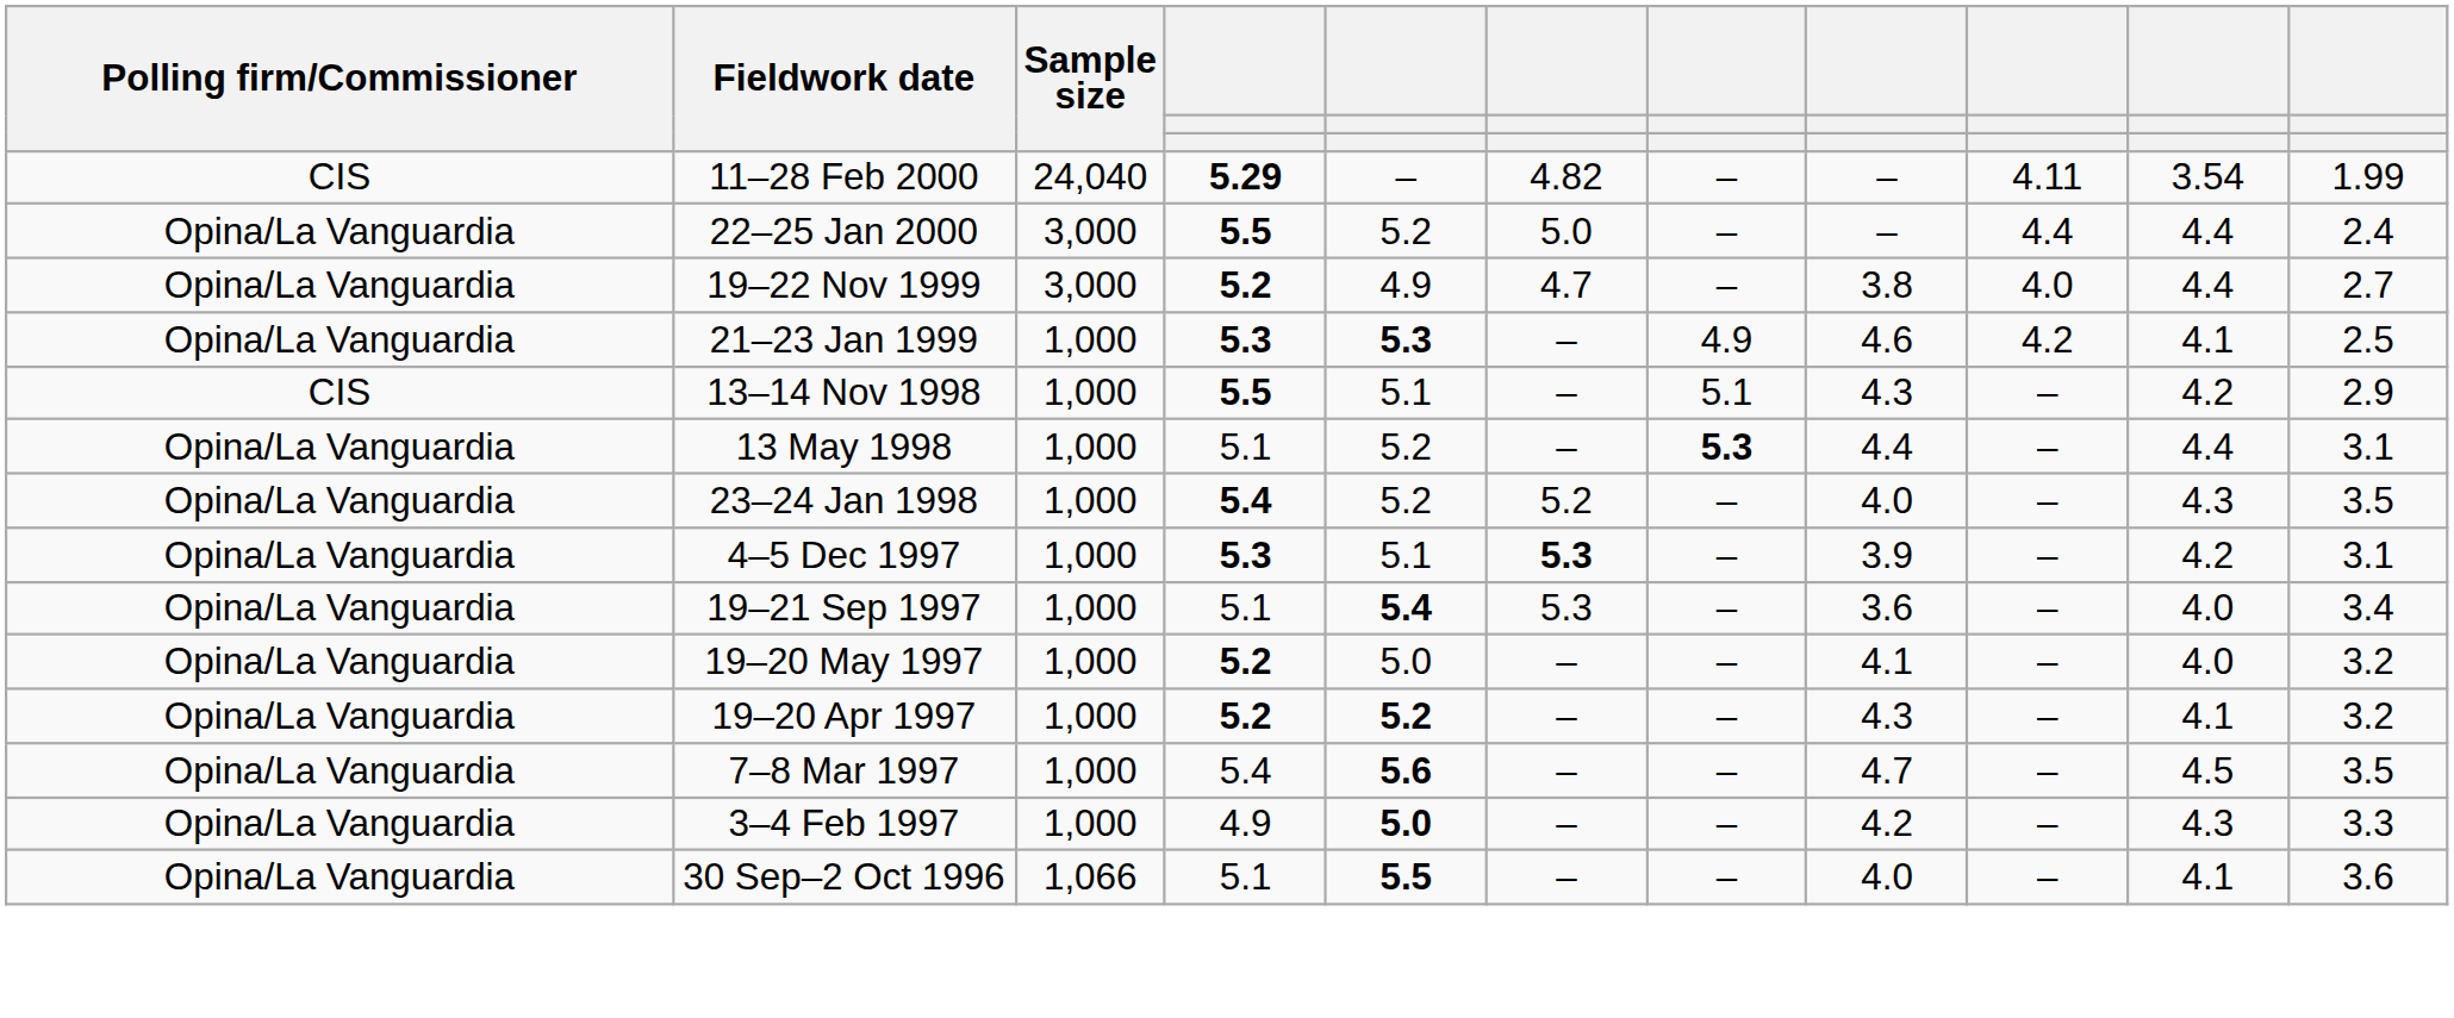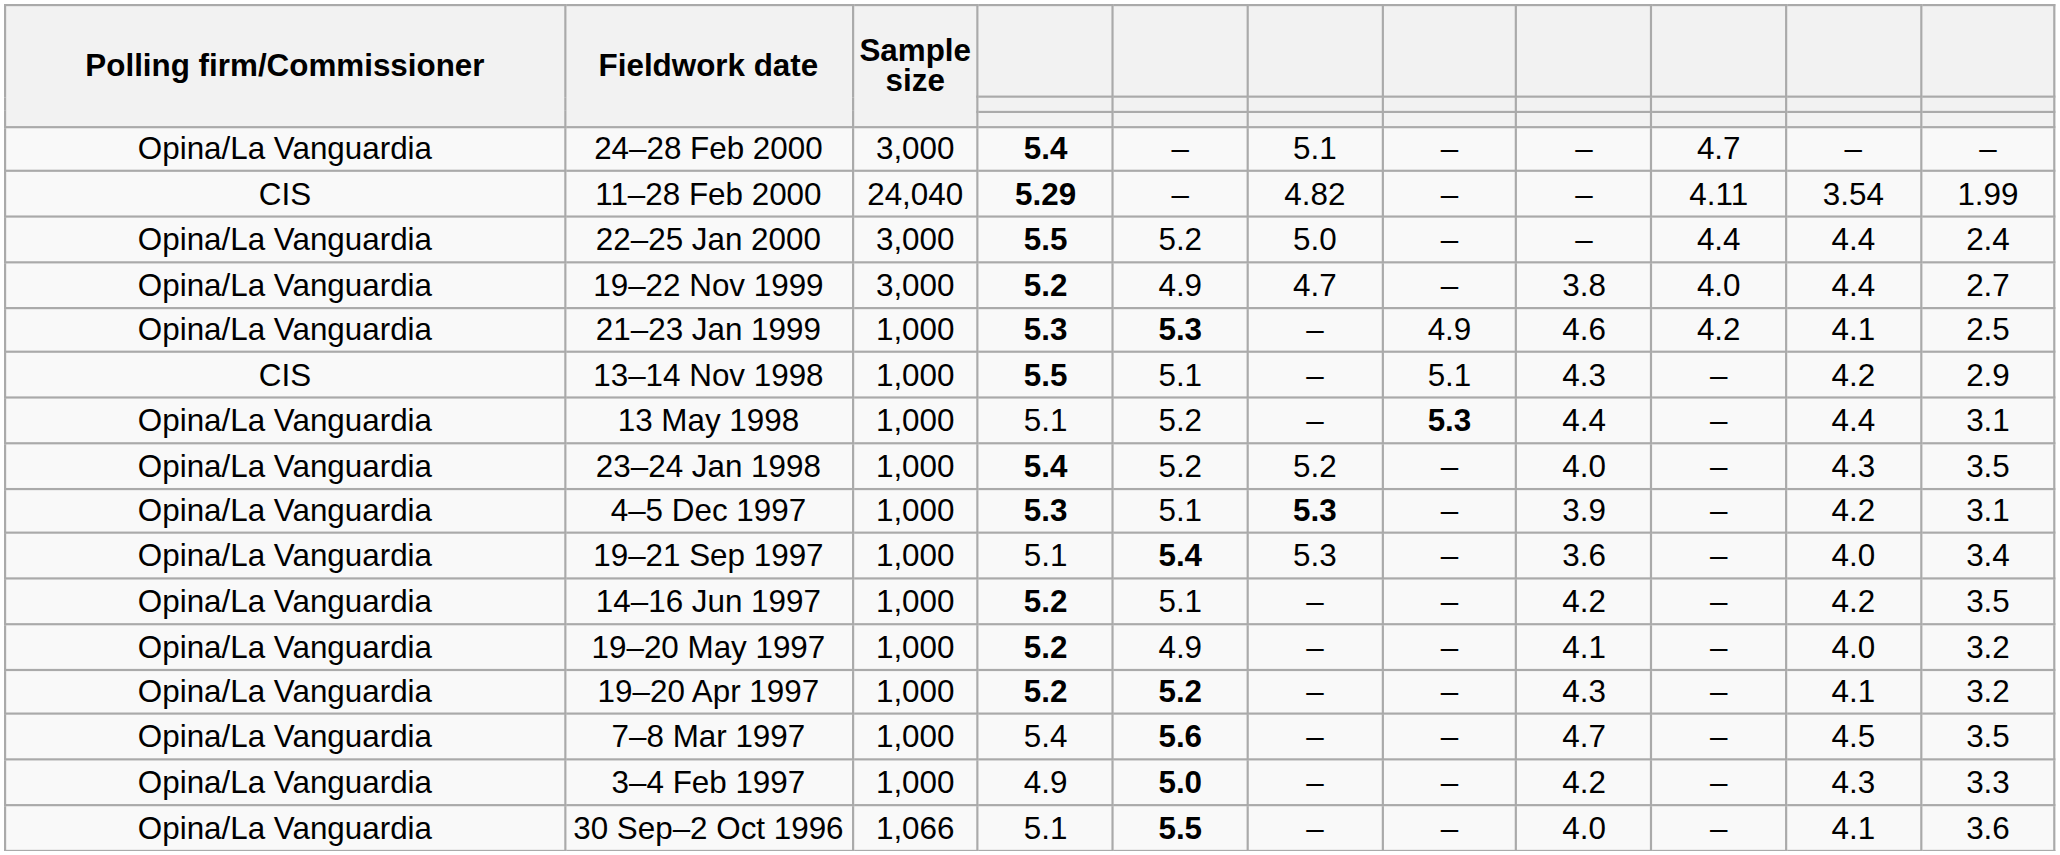+ row: Opina/La Vanguardia | 24–28 Feb 2000 | 3,000 | 5.4 | – | 5.1 | – | – | 4.7 | – | –
+ row: Opina/La Vanguardia | 14–16 Jun 1997 | 1,000 | 5.2 | 5.1 | – | – | 4.2 | – | 4.2 | 3.5
19–20 May 1997 | column 5: 5.0 -> 4.9
